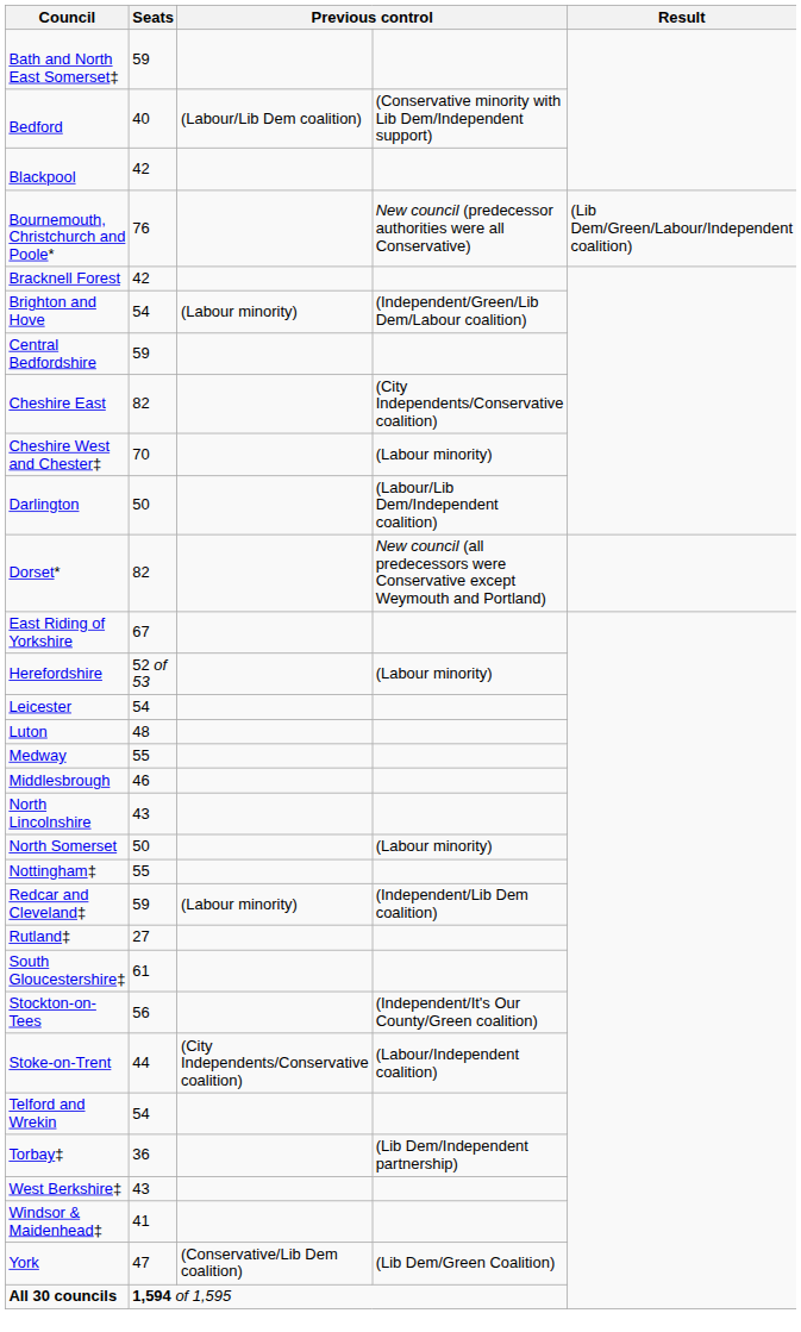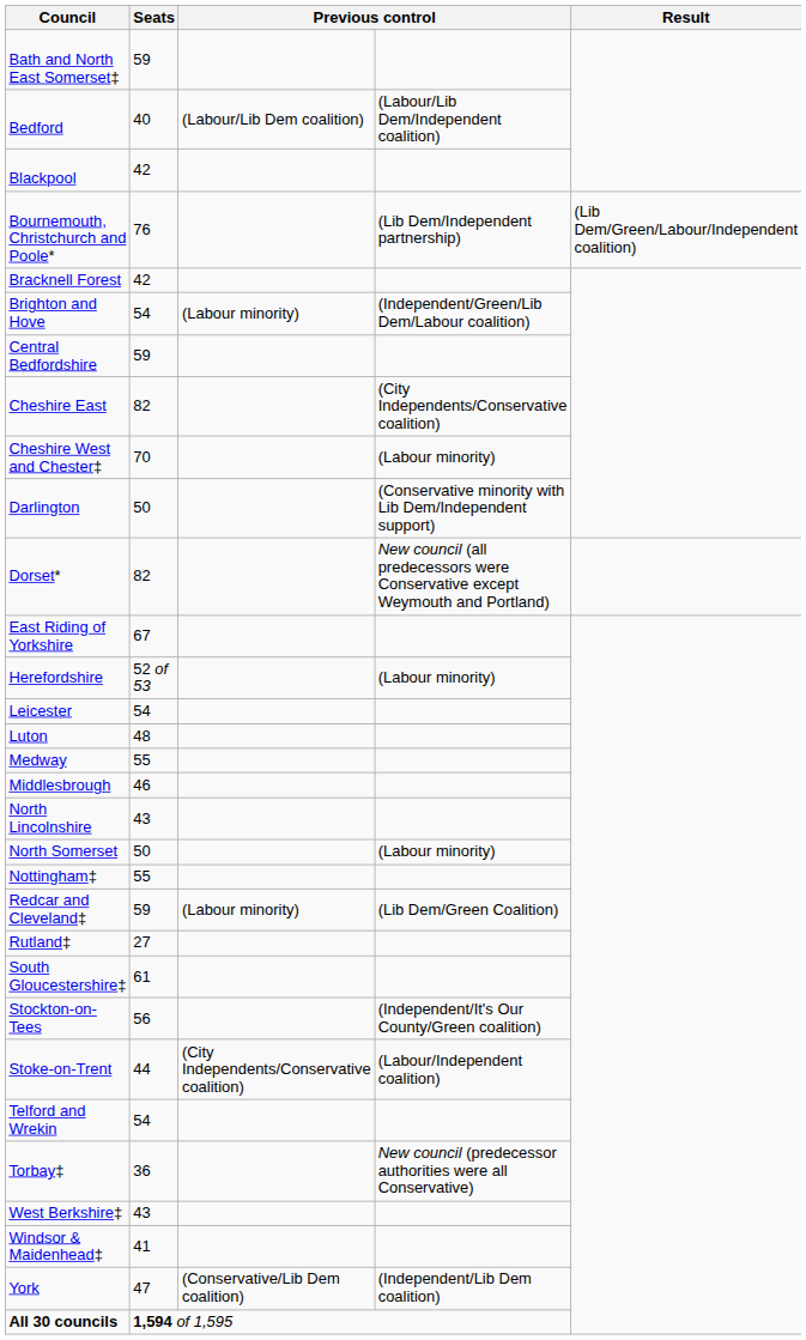Bedford | column 4: (Conservative minority with Lib Dem/Independent support) -> (Labour/Lib Dem/Independent coalition)
Bournemouth, Christchurch and Poole* | column 4: New council (predecessor authorities were all Conservative) -> (Lib Dem/Independent partnership)
Darlington | column 4: (Labour/Lib Dem/Independent coalition) -> (Conservative minority with Lib Dem/Independent support)
Redcar and Cleveland‡ | column 4: (Independent/Lib Dem coalition) -> (Lib Dem/Green Coalition)
Torbay‡ | column 4: (Lib Dem/Independent partnership) -> New council (predecessor authorities were all Conservative)
York | column 4: (Lib Dem/Green Coalition) -> (Independent/Lib Dem coalition)
